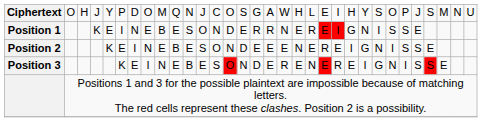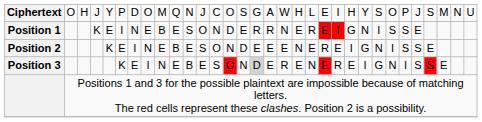Position 3 | column 16: no background -> lightgrey background
